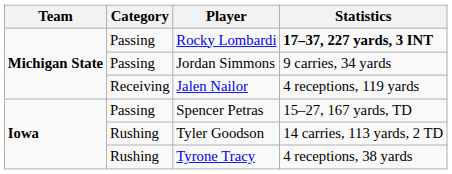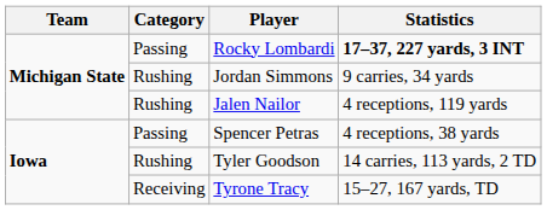Jordan Simmons | Category: Passing -> Rushing
Jalen Nailor | Category: Receiving -> Rushing
Spencer Petras | Statistics: 15–27, 167 yards, TD -> 4 receptions, 38 yards
Tyrone Tracy | Category: Rushing -> Receiving
Tyrone Tracy | Statistics: 4 receptions, 38 yards -> 15–27, 167 yards, TD
